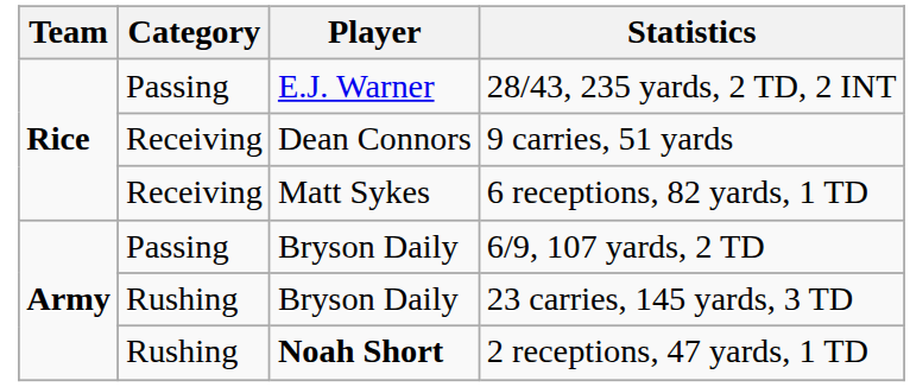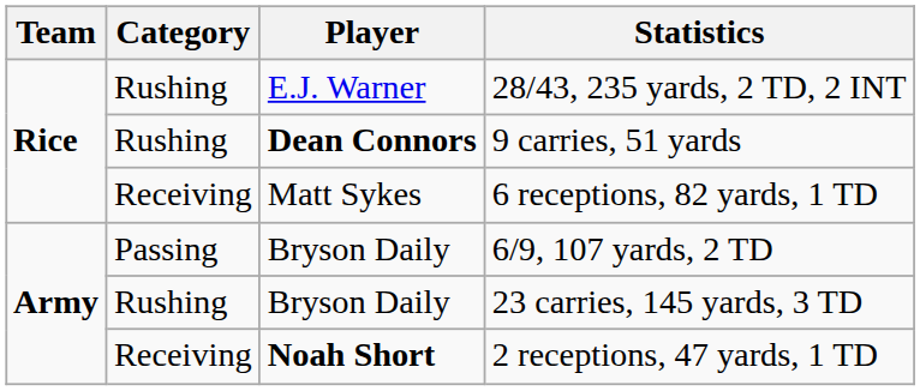28/43, 235 yards, 2 TD, 2 INT | Category: Passing -> Rushing
9 carries, 51 yards | Category: Receiving -> Rushing
9 carries, 51 yards | Player: normal -> bold
2 receptions, 47 yards, 1 TD | Category: Rushing -> Receiving
